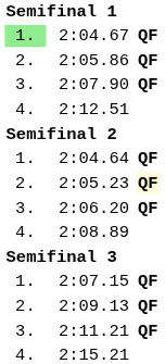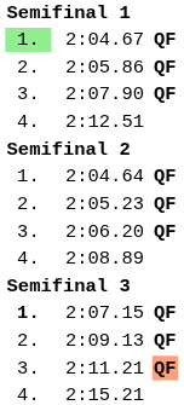2:05.23 | column 3: lightyellow background -> no background
2:07.15 | column 1: normal -> bold
2:11.21 | column 3: no background -> lightsalmon background
